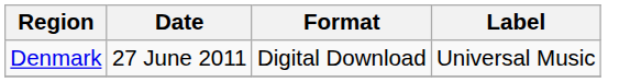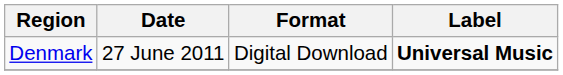Denmark | Label: normal -> bold
